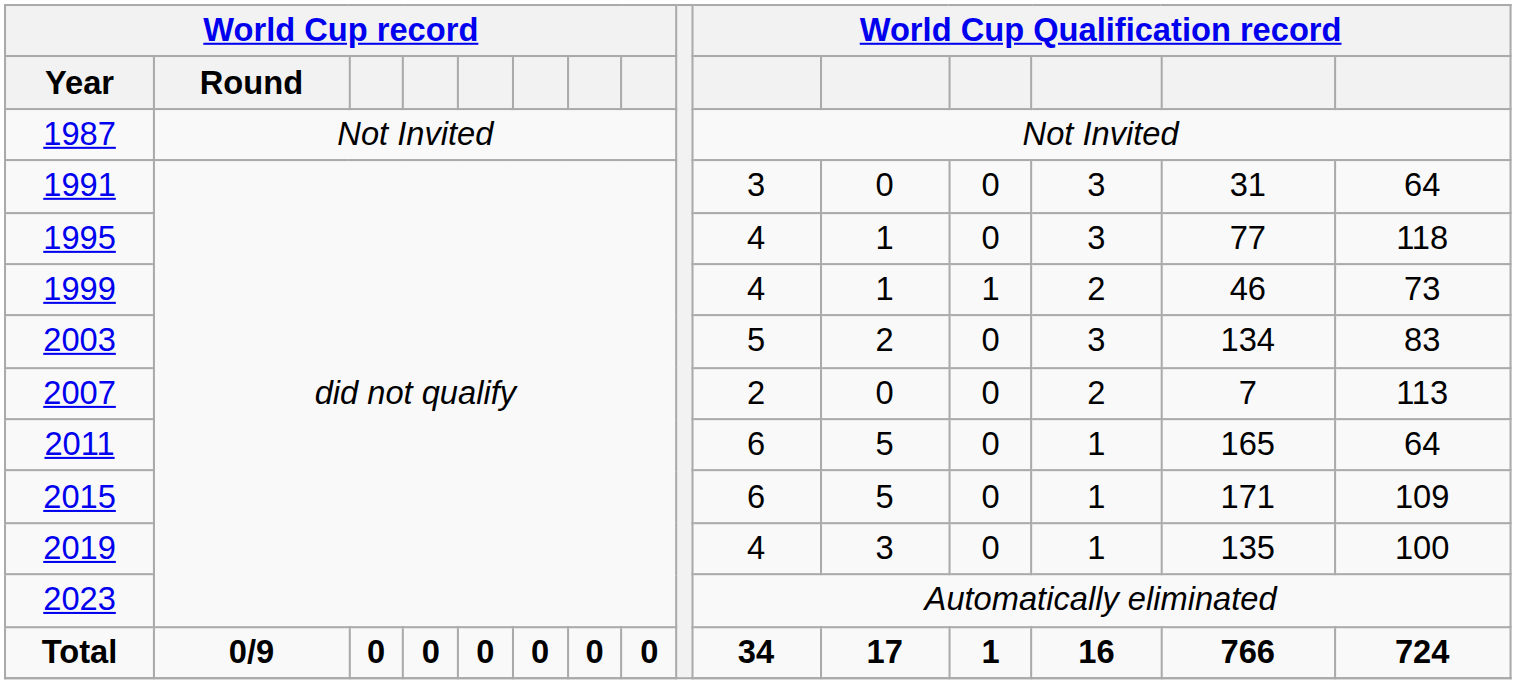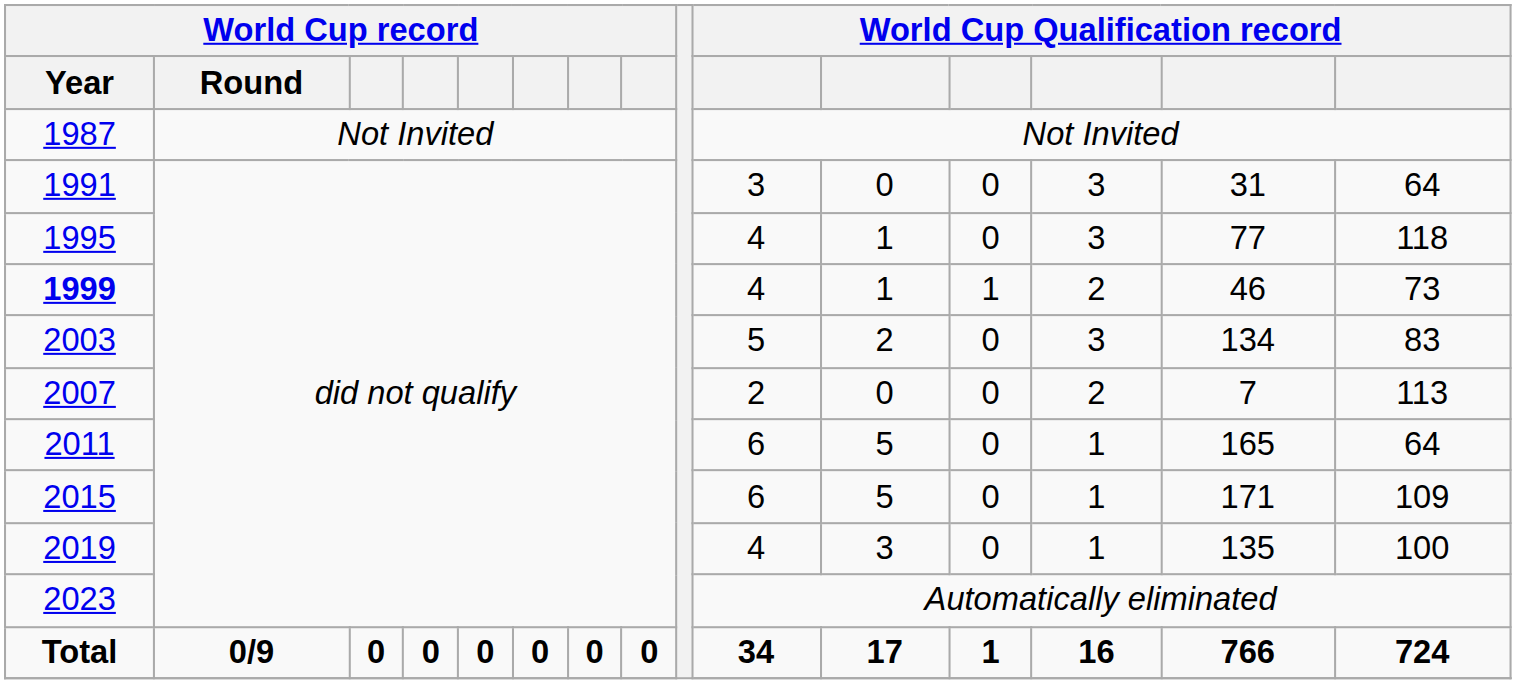1999 | World Cup record / Year: normal -> bold
